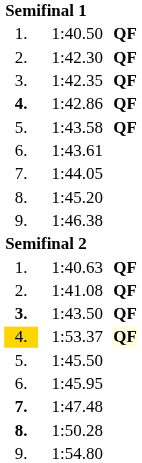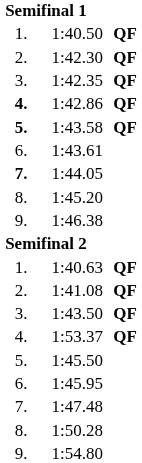1:43.58 | column 1: normal -> bold
1:44.05 | column 1: normal -> bold
1:43.50 | column 1: bold -> normal
1:53.37 | column 1: gold background -> no background
1:53.37 | column 3: lightyellow background -> no background
1:47.48 | column 1: bold -> normal
1:50.28 | column 1: bold -> normal
